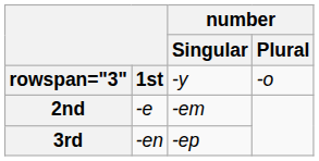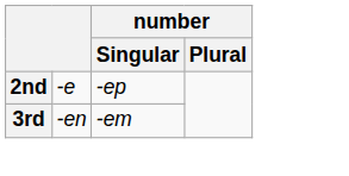- row: rowspan="3" | 1st | -y | -o
2nd | number / Singular: -em -> -ep
3rd | number / Singular: -ep -> -em
